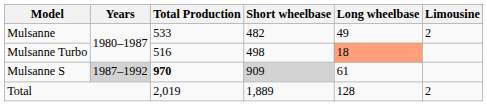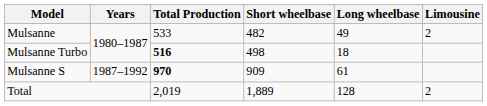Mulsanne Turbo | Total Production: normal -> bold
Mulsanne Turbo | Long wheelbase: lightsalmon background -> no background
Mulsanne S | Years: lightgrey background -> no background
Mulsanne S | Short wheelbase: lightgrey background -> no background
